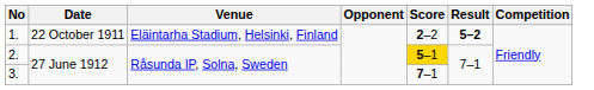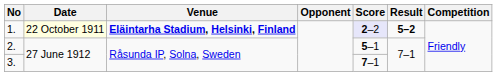1. | Date: no background -> lightyellow background
1. | Venue: normal -> bold
1. | Score: no background -> lavender background
2. | Score: gold background -> no background
